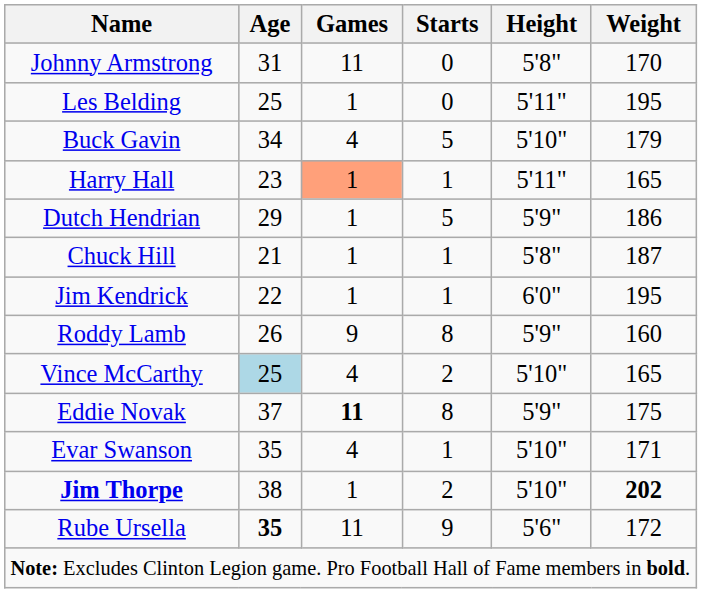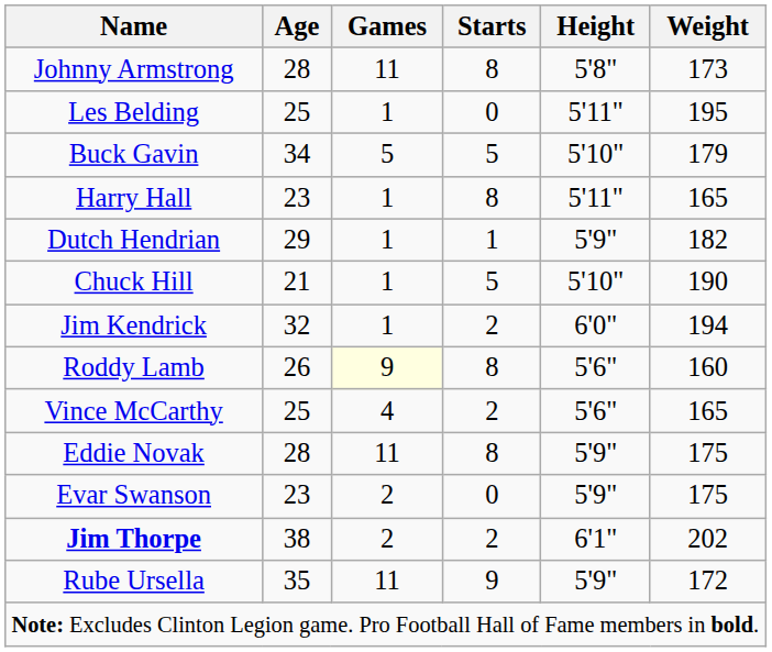Johnny Armstrong | Age: 31 -> 28
Johnny Armstrong | Starts: 0 -> 8
Johnny Armstrong | Weight: 170 -> 173
Buck Gavin | Games: 4 -> 5
Harry Hall | Games: lightsalmon background -> no background
Harry Hall | Starts: 1 -> 8
Dutch Hendrian | Starts: 5 -> 1
Dutch Hendrian | Weight: 186 -> 182
Chuck Hill | Starts: 1 -> 5
Chuck Hill | Height: 5'8" -> 5'10"
Chuck Hill | Weight: 187 -> 190
Jim Kendrick | Age: 22 -> 32
Jim Kendrick | Starts: 1 -> 2
Jim Kendrick | Weight: 195 -> 194
Roddy Lamb | Games: no background -> lightyellow background
Roddy Lamb | Height: 5'9" -> 5'6"
Vince McCarthy | Age: lightblue background -> no background
Vince McCarthy | Height: 5'10" -> 5'6"
Eddie Novak | Age: 37 -> 28
Eddie Novak | Games: bold -> normal
Evar Swanson | Age: 35 -> 23
Evar Swanson | Games: 4 -> 2
Evar Swanson | Starts: 1 -> 0
Evar Swanson | Height: 5'10" -> 5'9"
Evar Swanson | Weight: 171 -> 175
Jim Thorpe | Games: 1 -> 2
Jim Thorpe | Height: 5'10" -> 6'1"
Jim Thorpe | Weight: bold -> normal
Rube Ursella | Age: bold -> normal
Rube Ursella | Height: 5'6" -> 5'9"
